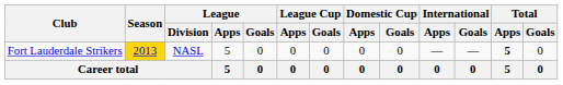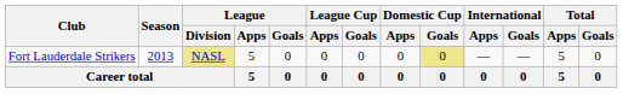Fort Lauderdale Strikers | Season: gold background -> no background
Fort Lauderdale Strikers | League / Division: no background -> khaki background
Fort Lauderdale Strikers | Domestic Cup / Goals: no background -> khaki background
Fort Lauderdale Strikers | Total / Apps: bold -> normal
